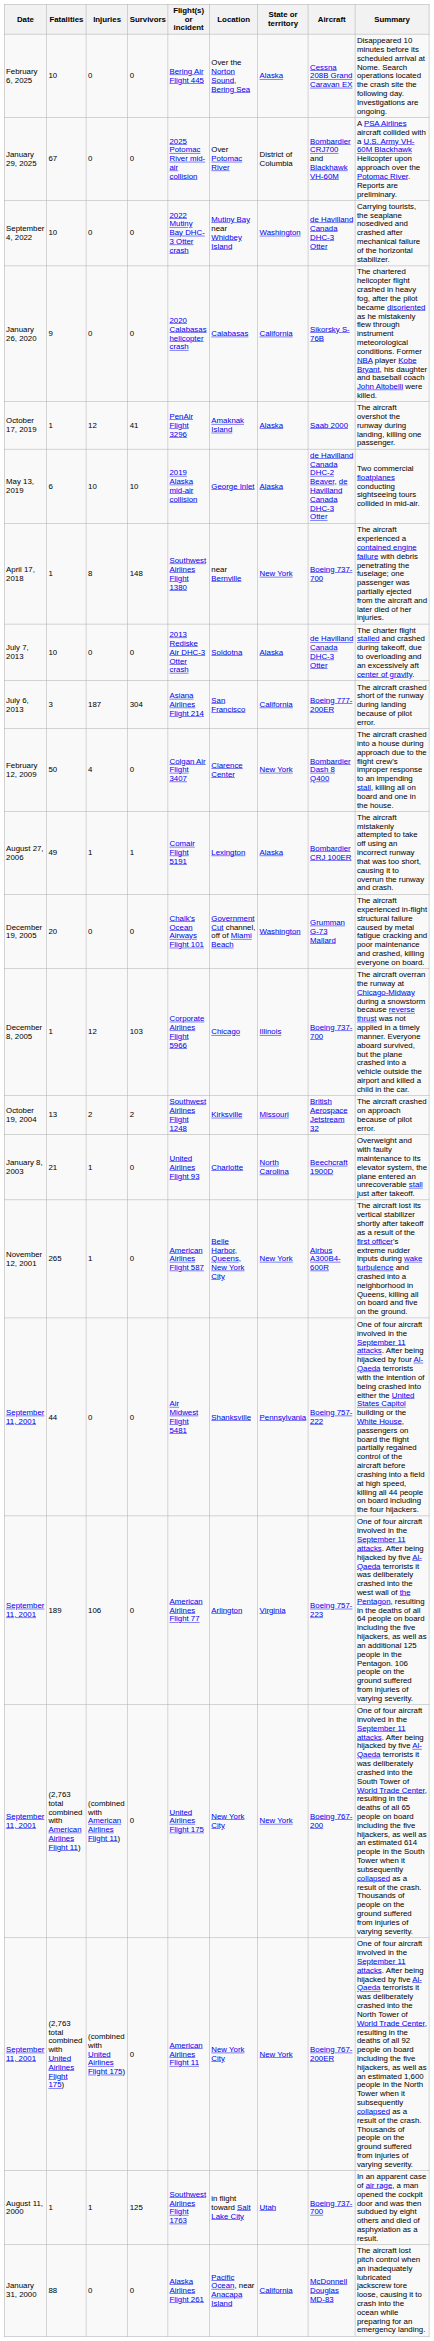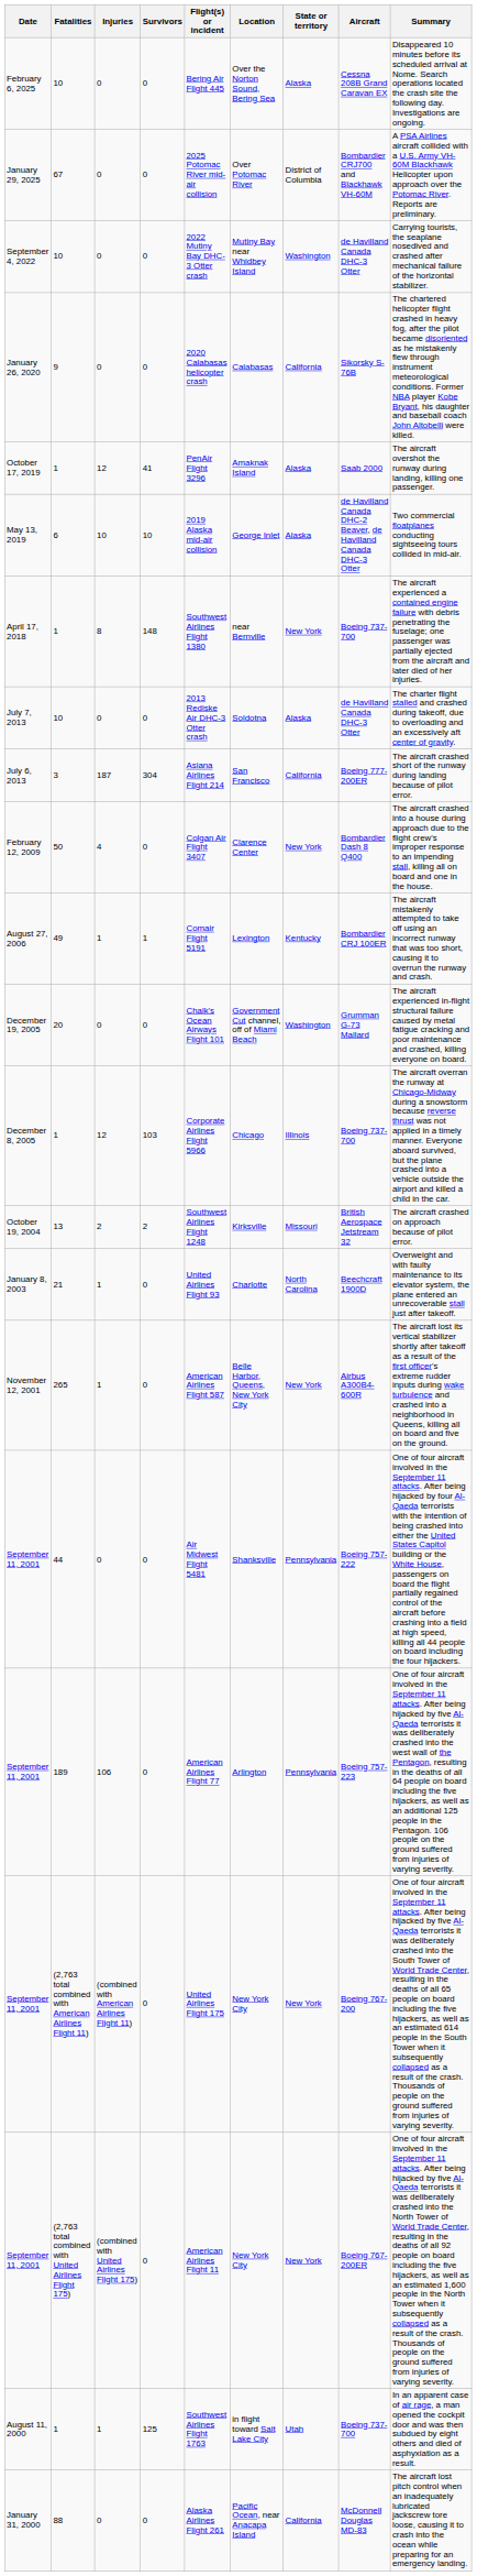August 27, 2006 | State or territory: Alaska -> Kentucky
September 11, 2001 / 189 | State or territory: Virginia -> Pennsylvania
